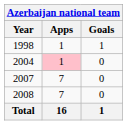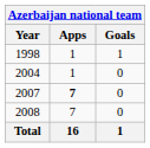2004 | Apps: pink background -> no background
2007 | Apps: normal -> bold
